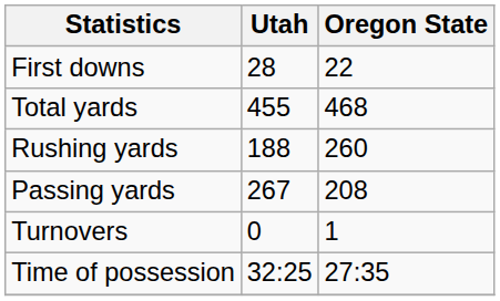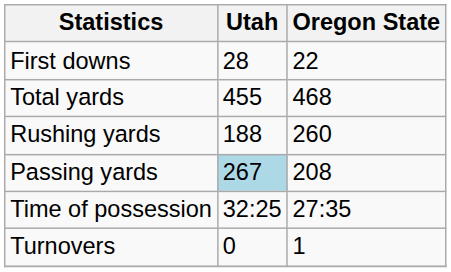Passing yards | Utah: no background -> lightblue background
rows swapped: Turnovers <-> Time of possession
